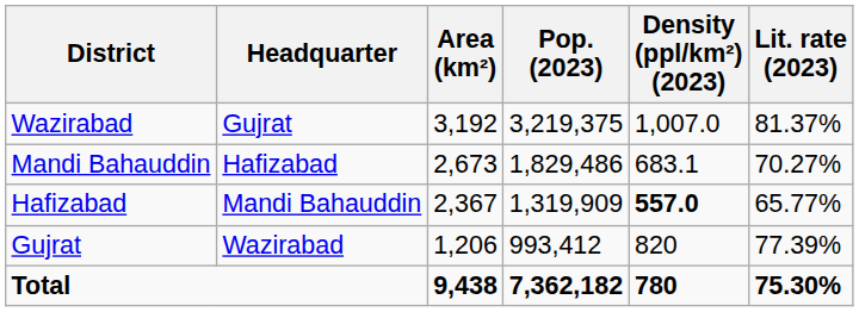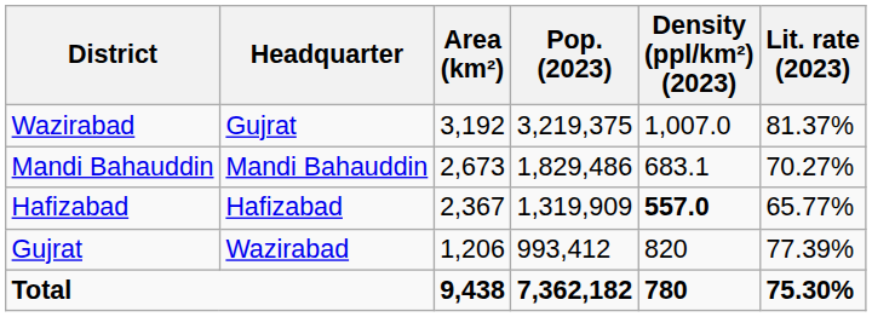row 3 | Headquarter: Hafizabad -> Mandi Bahauddin
row 4 | Headquarter: Mandi Bahauddin -> Hafizabad
